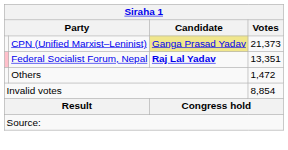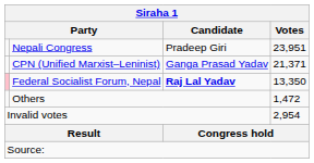+ row: Nepali Congress | Pradeep Giri | 23,951
CPN (Unified Marxist–Leninist) | Candidate: khaki background -> no background
CPN (Unified Marxist–Leninist) | Votes: 21,373 -> 21,371
Federal Socialist Forum, Nepal | Votes: 13,351 -> 13,350
Invalid votes | Votes: 8,854 -> 2,954
